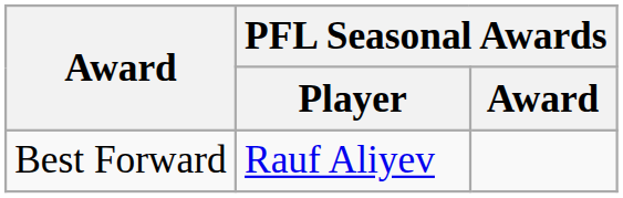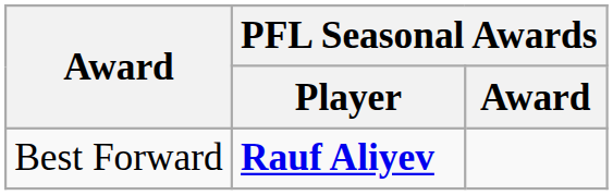Best Forward | PFL Seasonal Awards / Player: normal -> bold
